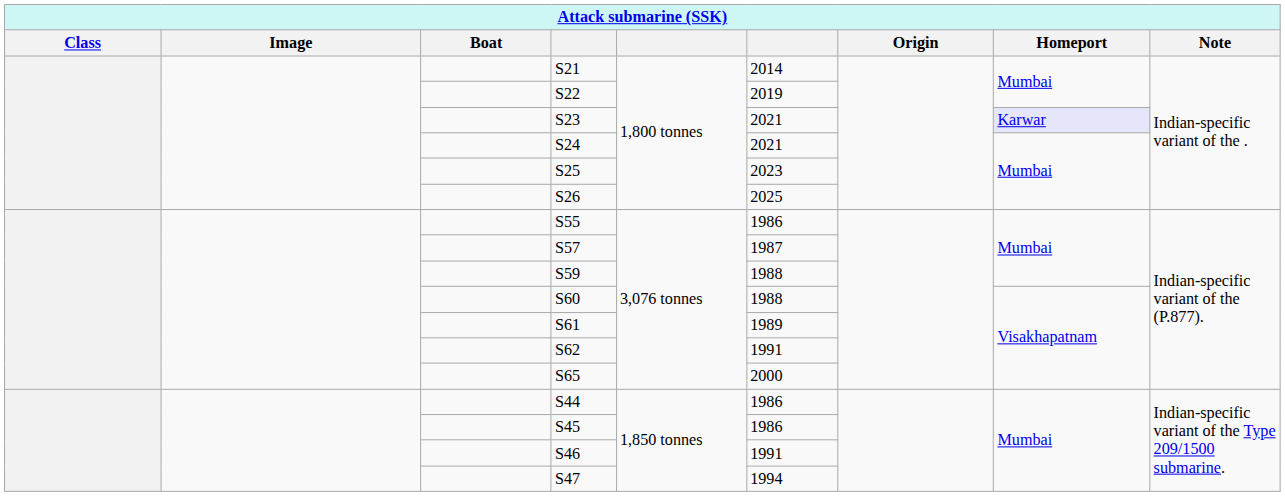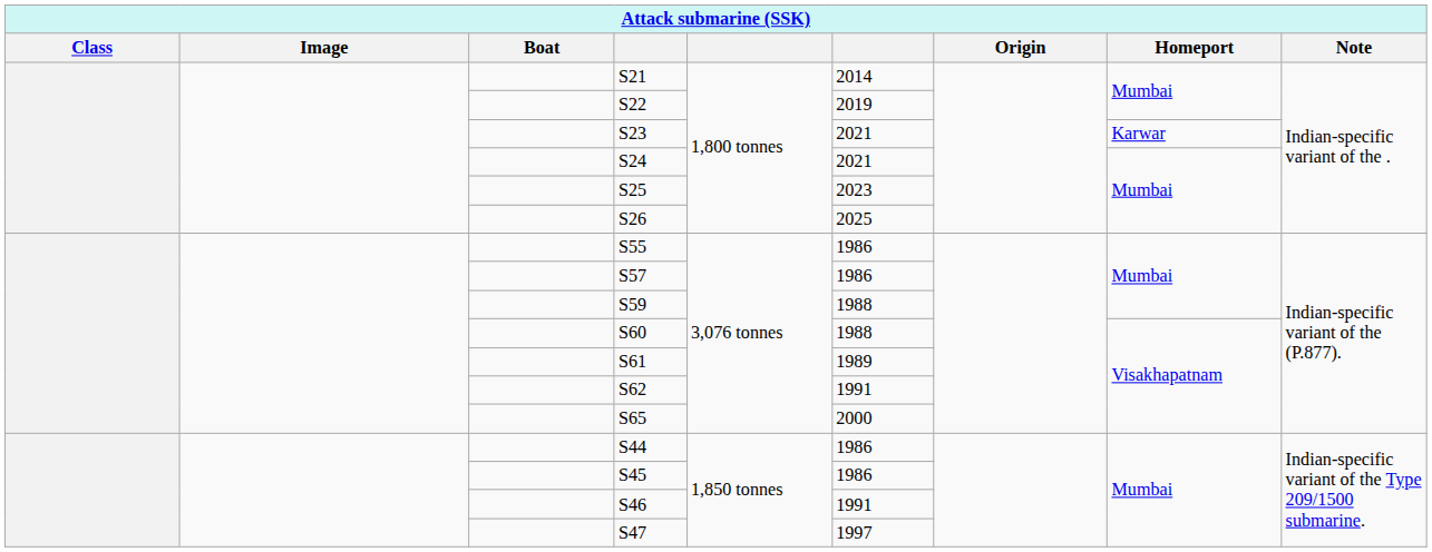S23 | Homeport: lavender background -> no background
S57 | column 6: 1987 -> 1986
S47 | column 6: 1994 -> 1997
